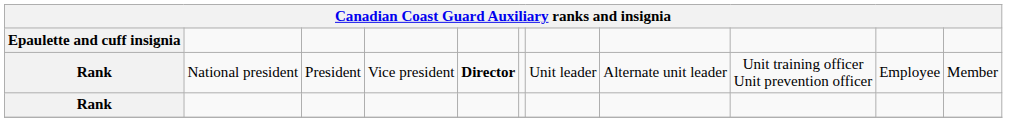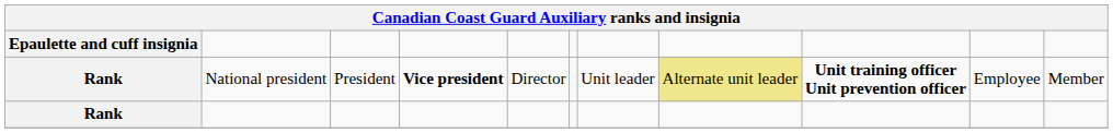National president | column 4: normal -> bold
National president | column 5: bold -> normal
National president | column 8: no background -> khaki background
National president | column 9: normal -> bold
